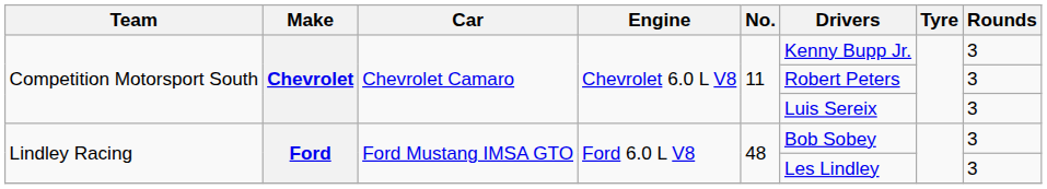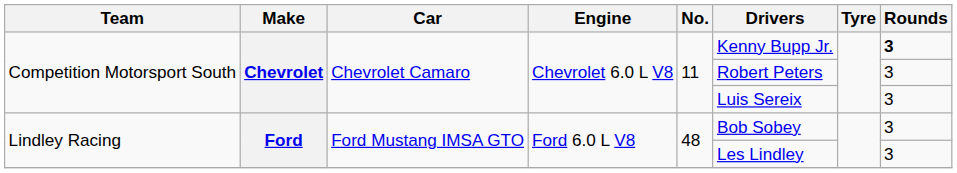row 2 | Rounds: normal -> bold
